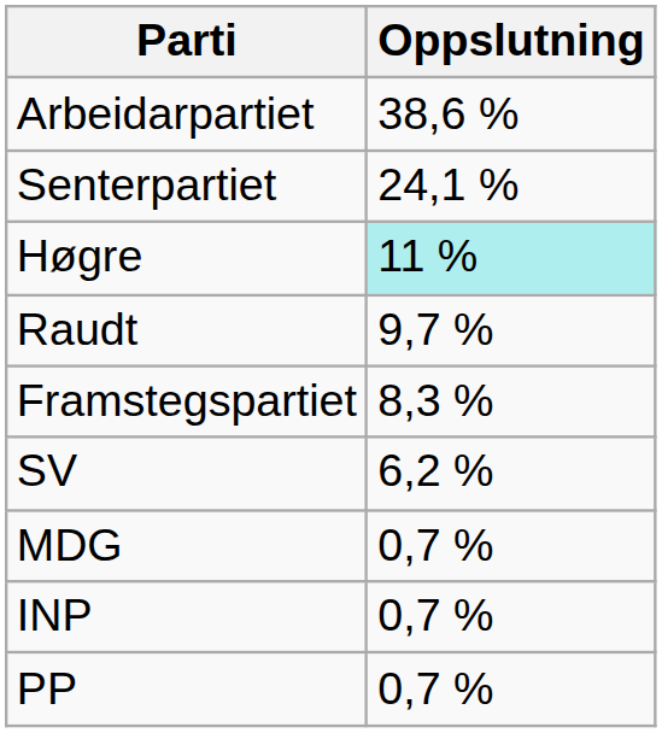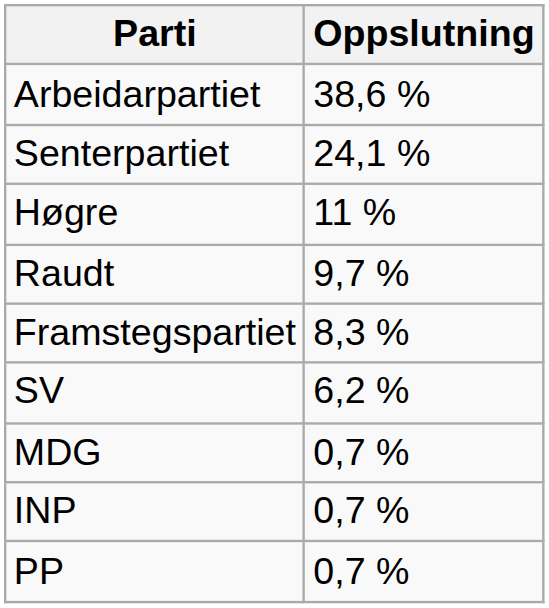Høgre | Oppslutning: paleturquoise background -> no background
